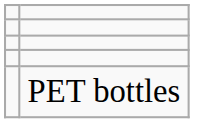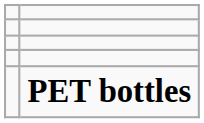row 5 | column 2: normal -> bold
